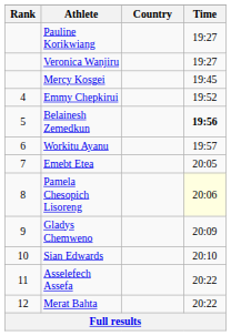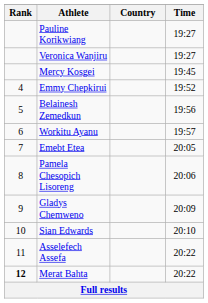Belainesh Zemedkun | Time: bold -> normal
Pamela Chesopich Lisoreng | Time: lightyellow background -> no background
Merat Bahta | Rank: normal -> bold
